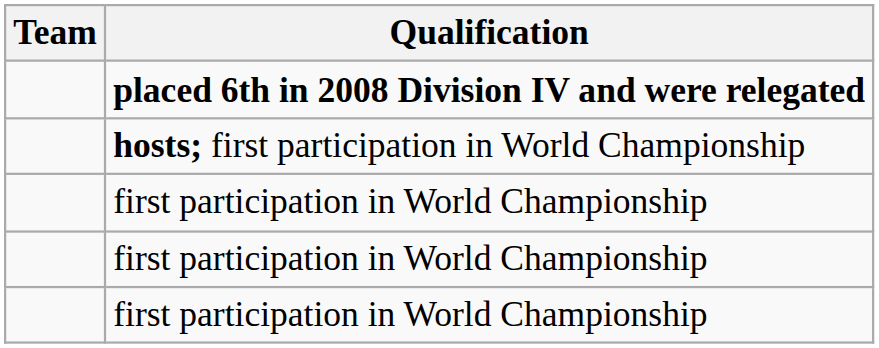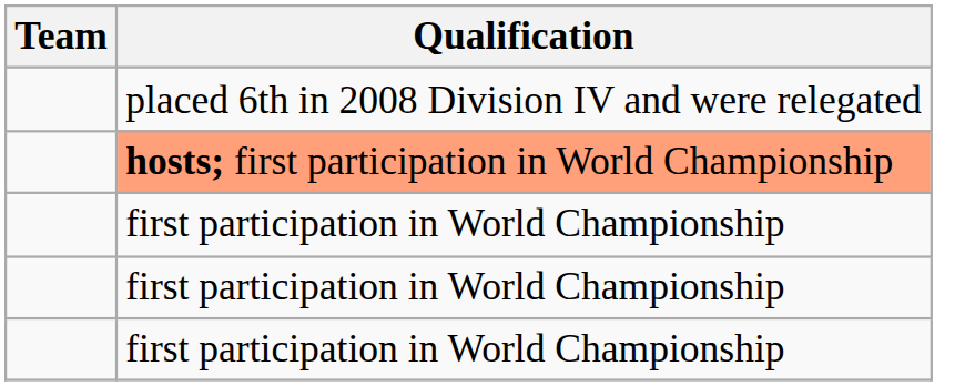row 2 | Qualification: bold -> normal
row 3 | Qualification: no background -> lightsalmon background
